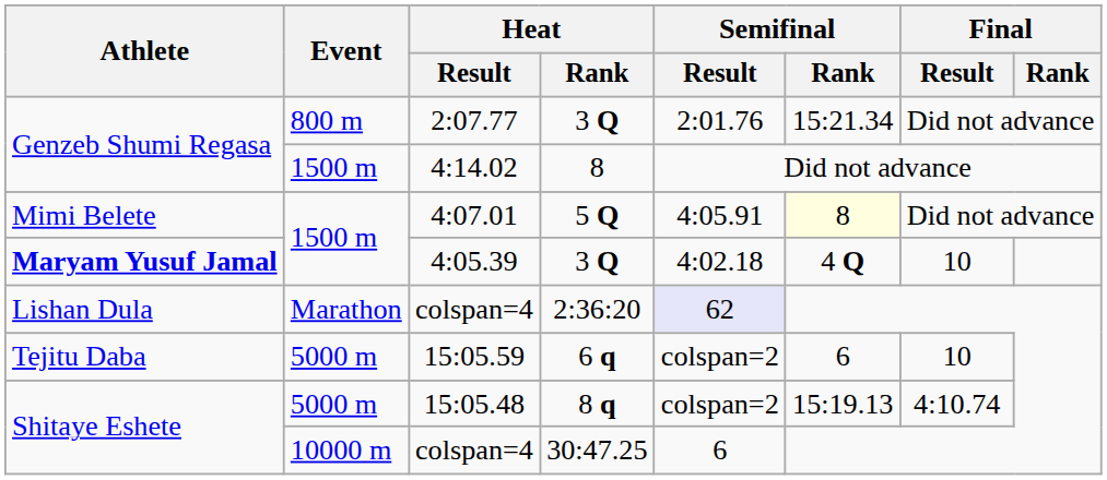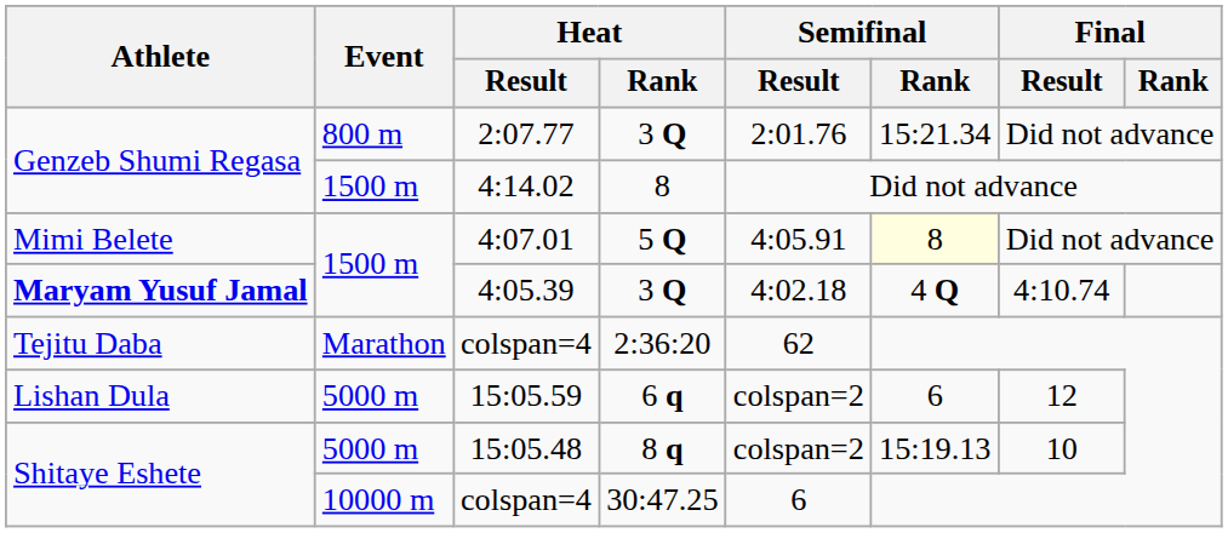4:05.39 | Final / Result: 10 -> 4:10.74
colspan=4 / 2:36:20 | Athlete: Lishan Dula -> Tejitu Daba
colspan=4 / 2:36:20 | Semifinal / Result: lavender background -> no background
15:05.59 | Athlete: Tejitu Daba -> Lishan Dula
15:05.59 | Final / Result: 10 -> 12
15:05.48 | Final / Result: 4:10.74 -> 10
